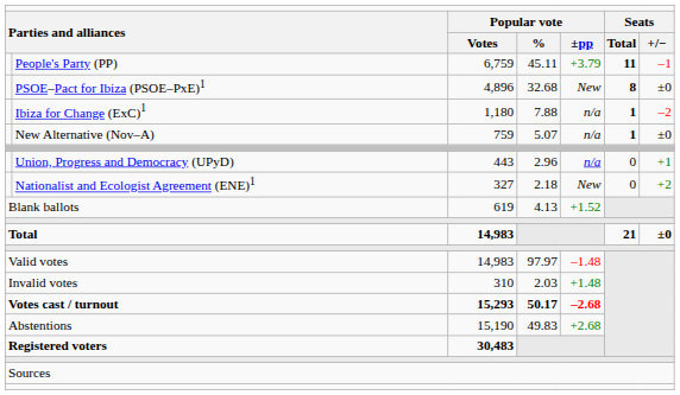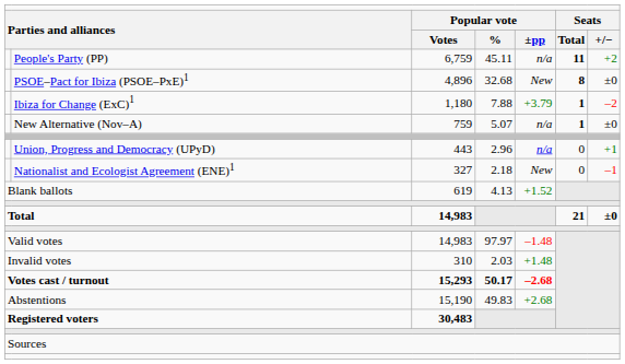People's Party (PP) | column 5: +3.79 -> n/a
People's Party (PP) | column 7: –1 -> +2
Ibiza for Change (ExC)1 | column 5: n/a -> +3.79
Nationalist and Ecologist Agreement (ENE)1 | column 7: +2 -> –1
